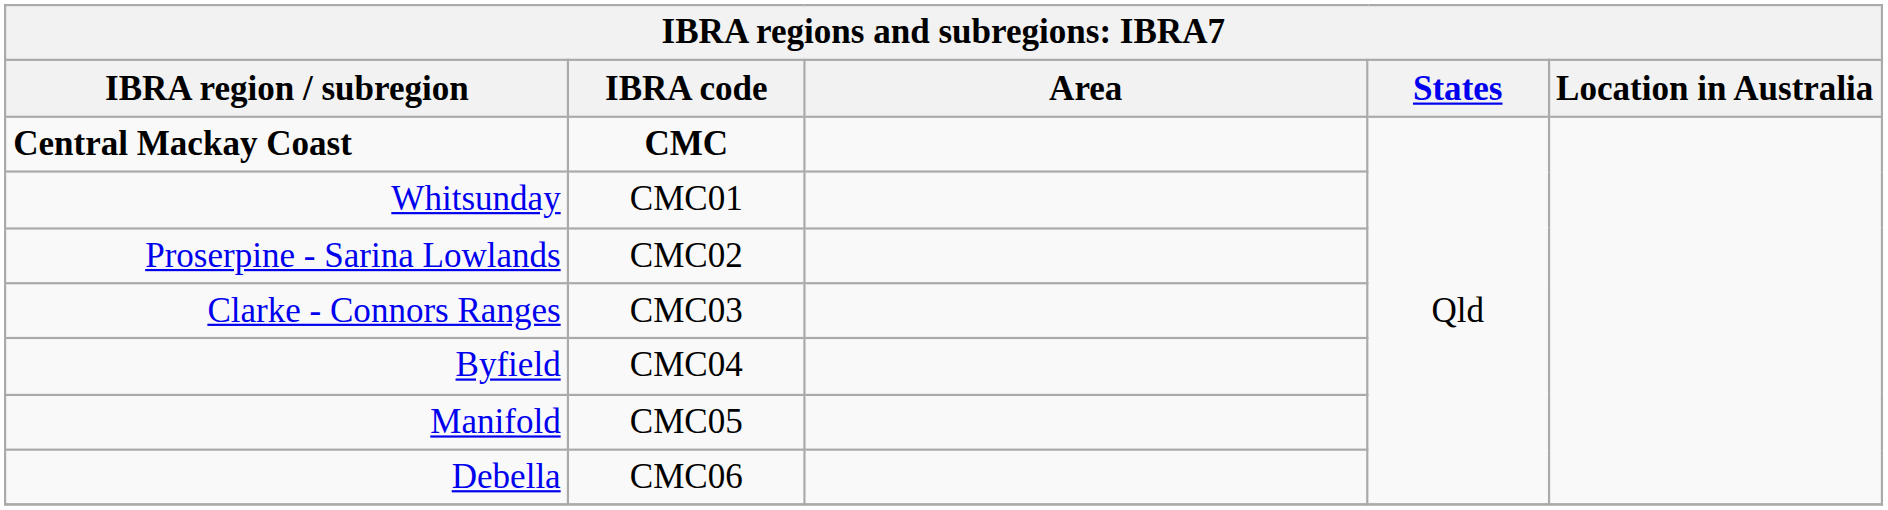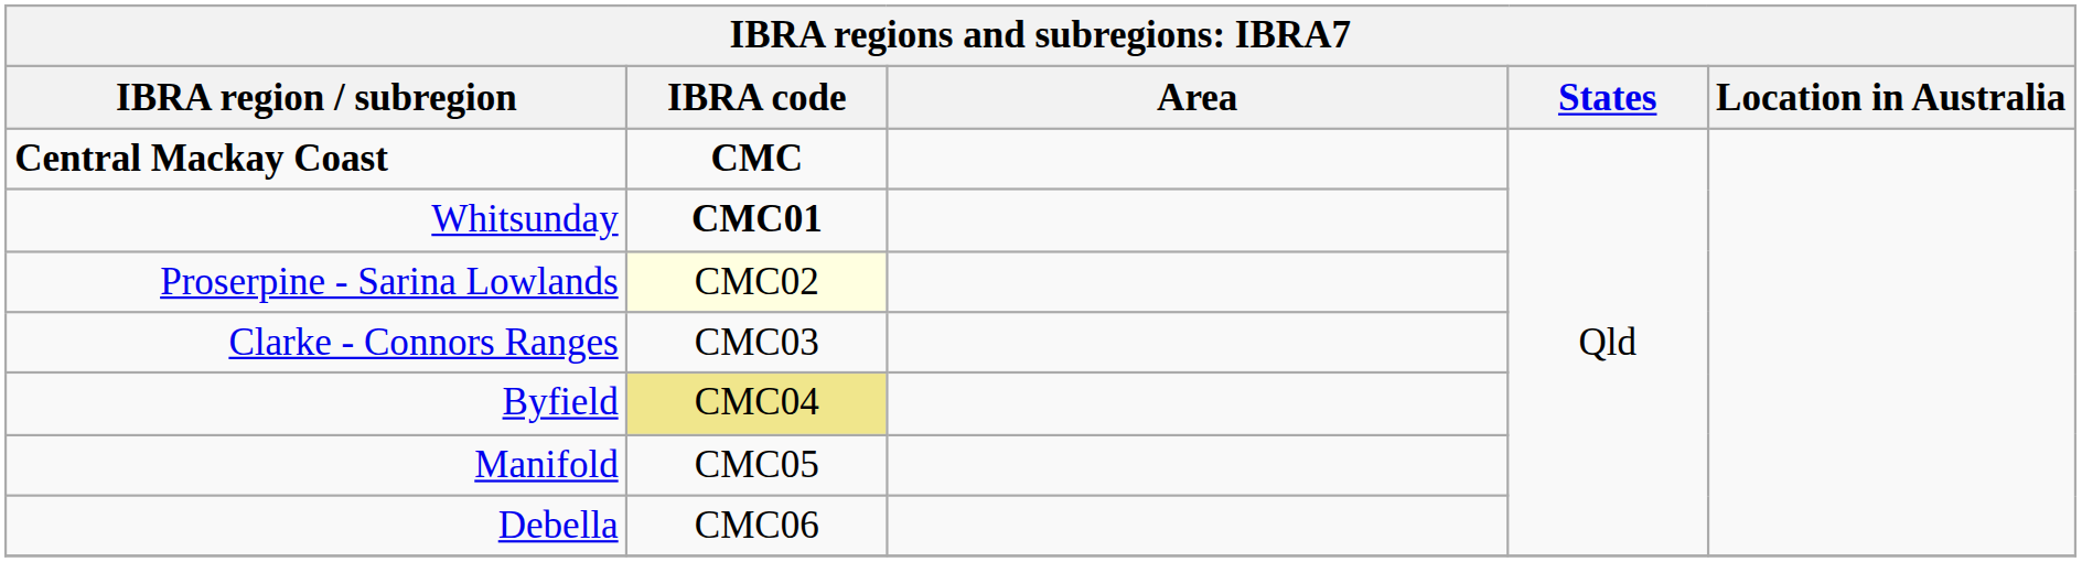Whitsunday | IBRA code: normal -> bold
Proserpine - Sarina Lowlands | IBRA code: no background -> lightyellow background
Byfield | IBRA code: no background -> khaki background
